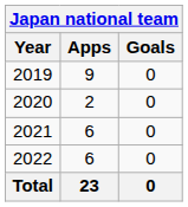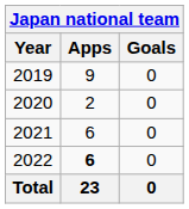2022 | Apps: normal -> bold
